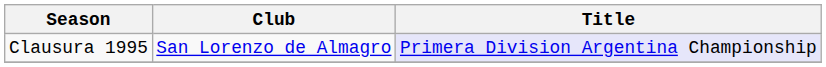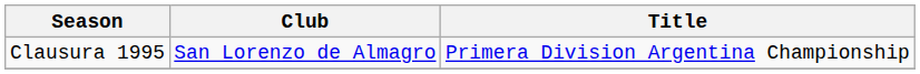Clausura 1995 | Title: lavender background -> no background
